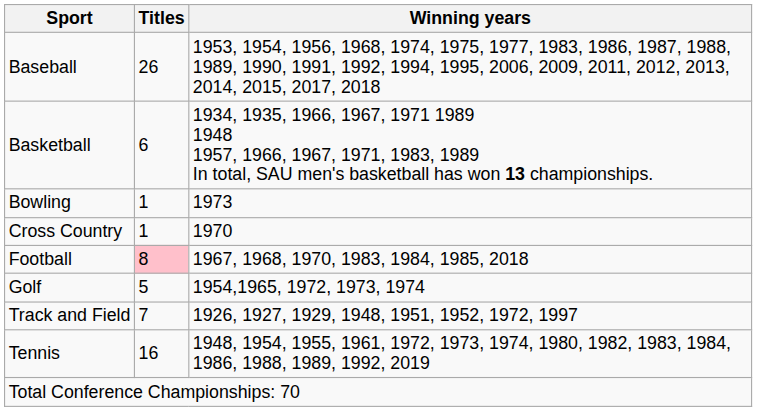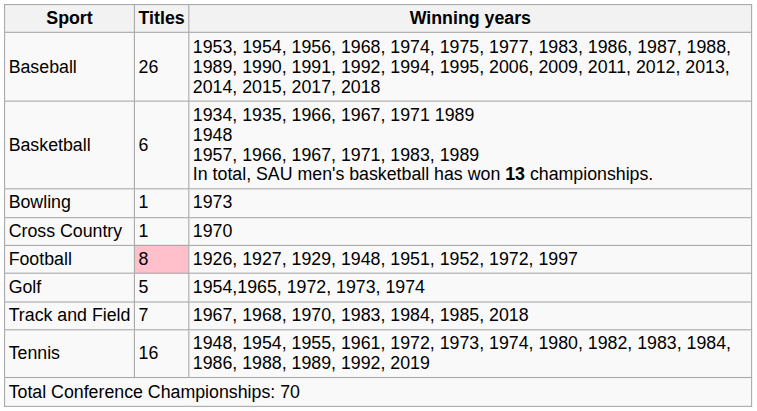Football | Winning years: 1967, 1968, 1970, 1983, 1984, 1985, 2018 -> 1926, 1927, 1929, 1948, 1951, 1952, 1972, 1997
Track and Field | Winning years: 1926, 1927, 1929, 1948, 1951, 1952, 1972, 1997 -> 1967, 1968, 1970, 1983, 1984, 1985, 2018
